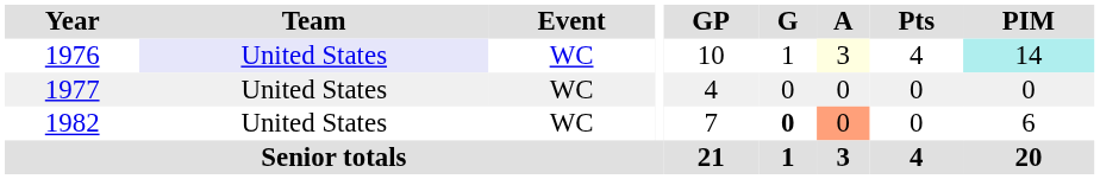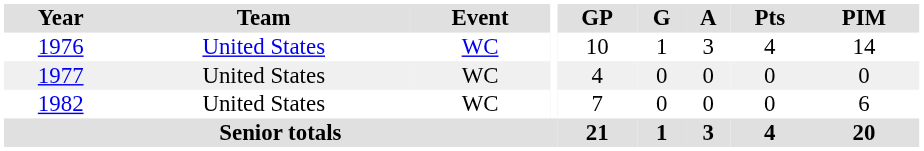1976 | Team: lavender background -> no background
1976 | A: lightyellow background -> no background
1976 | PIM: paleturquoise background -> no background
1982 | G: bold -> normal
1982 | A: lightsalmon background -> no background
